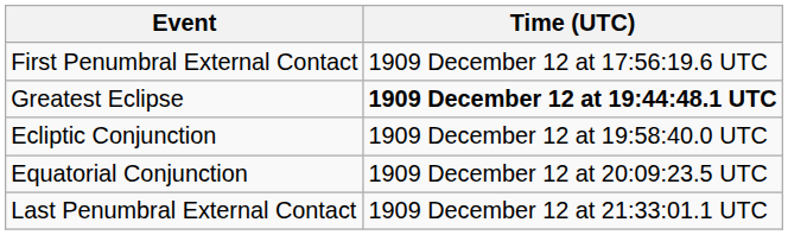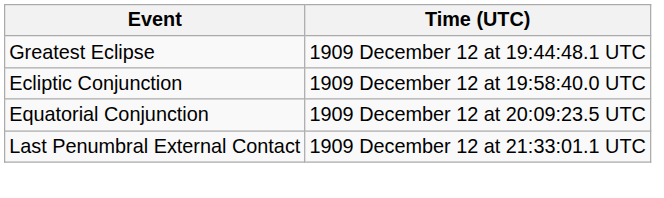- row: First Penumbral External Contact | 1909 December 12 at 17:56:19.6 UTC
Greatest Eclipse | Time (UTC): bold -> normal
